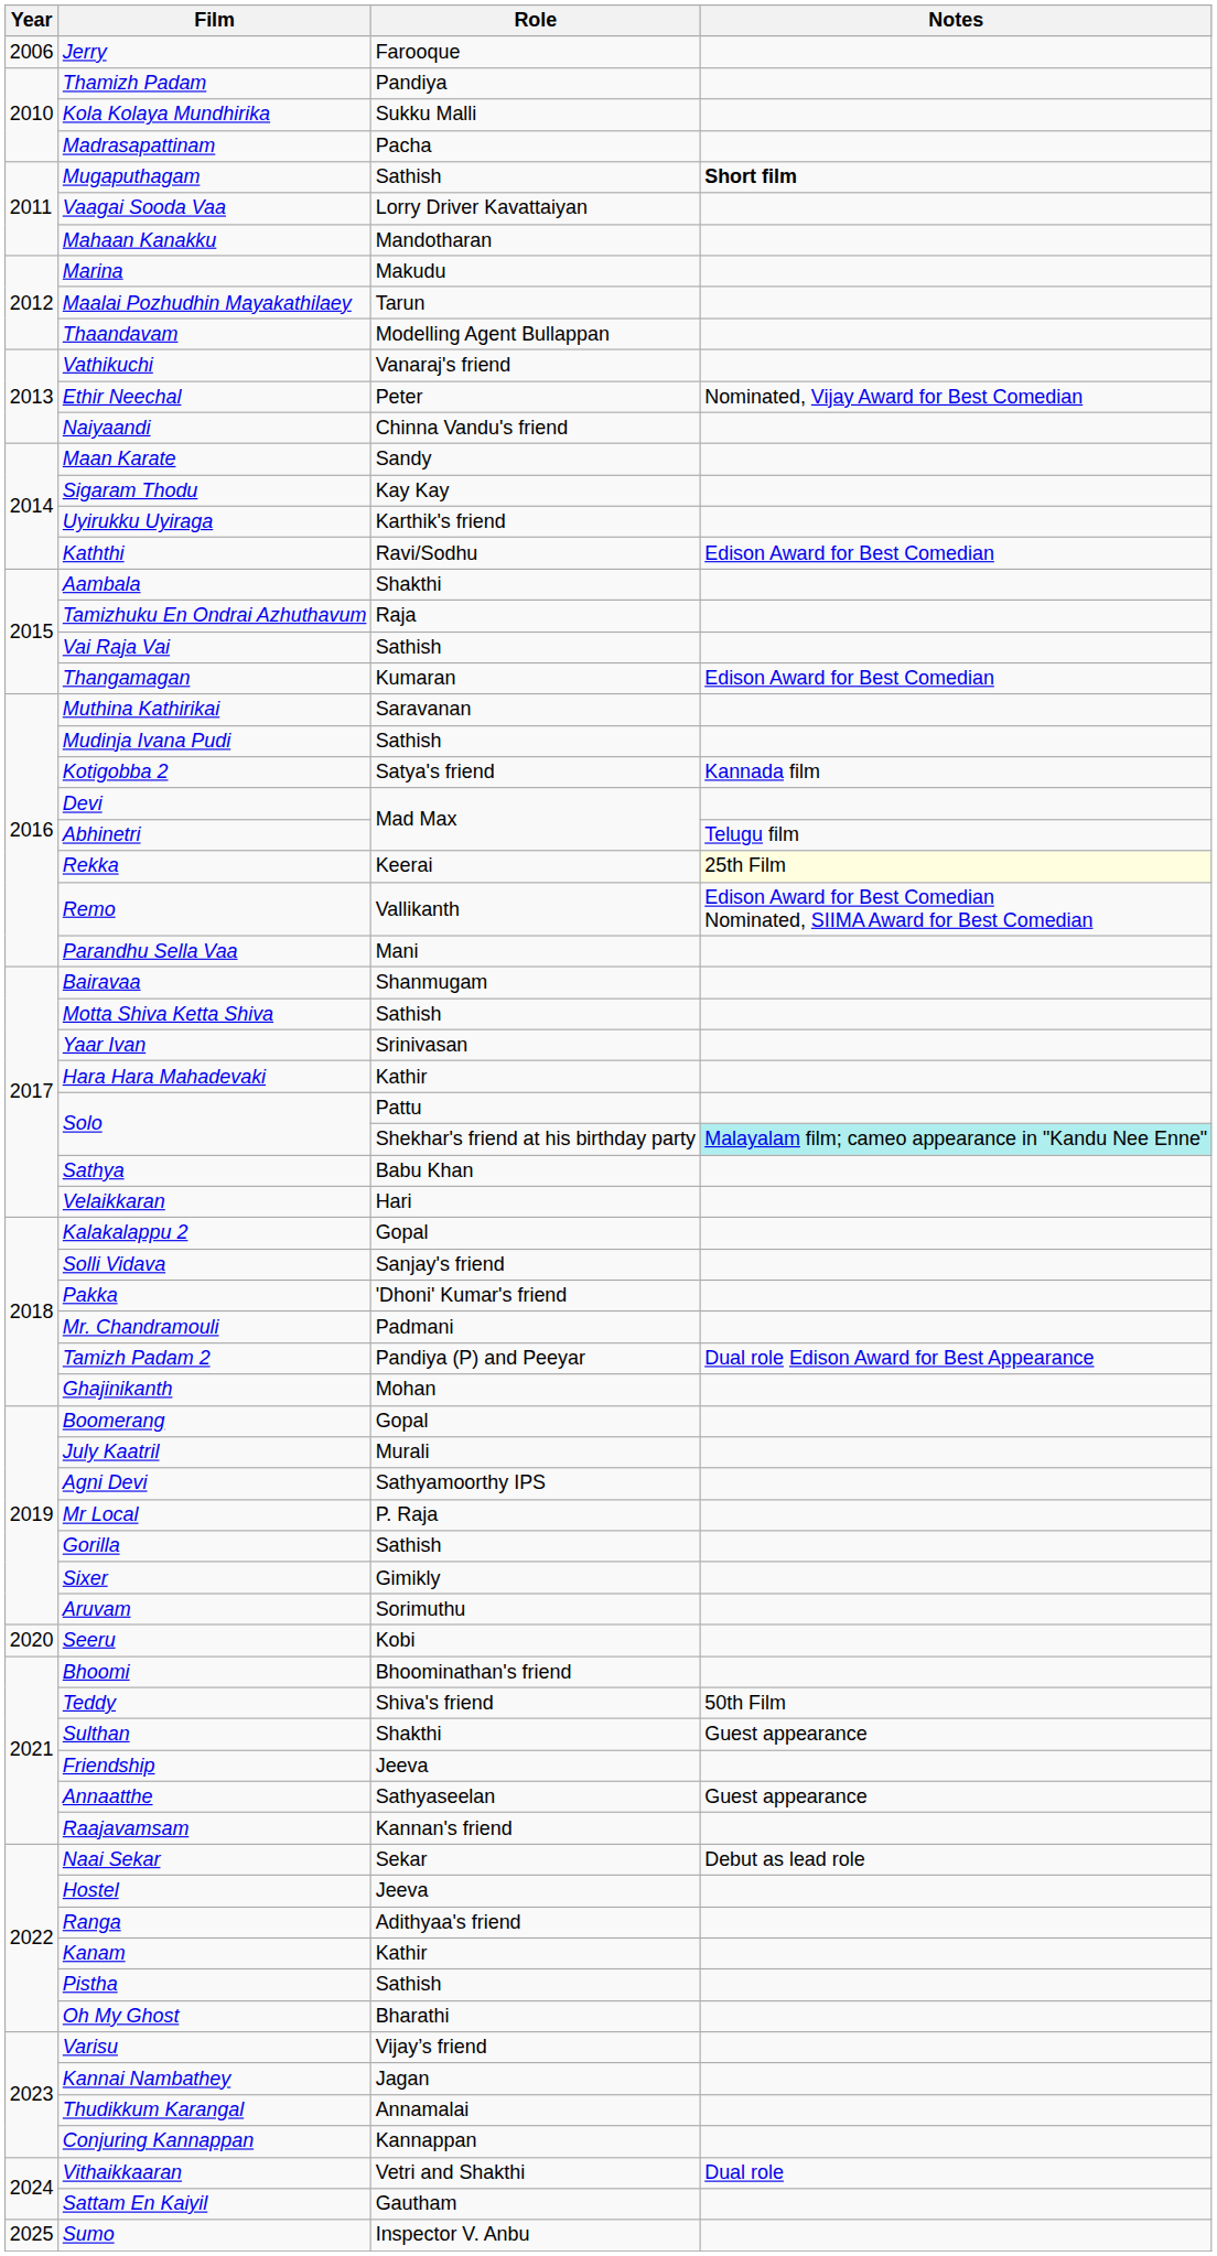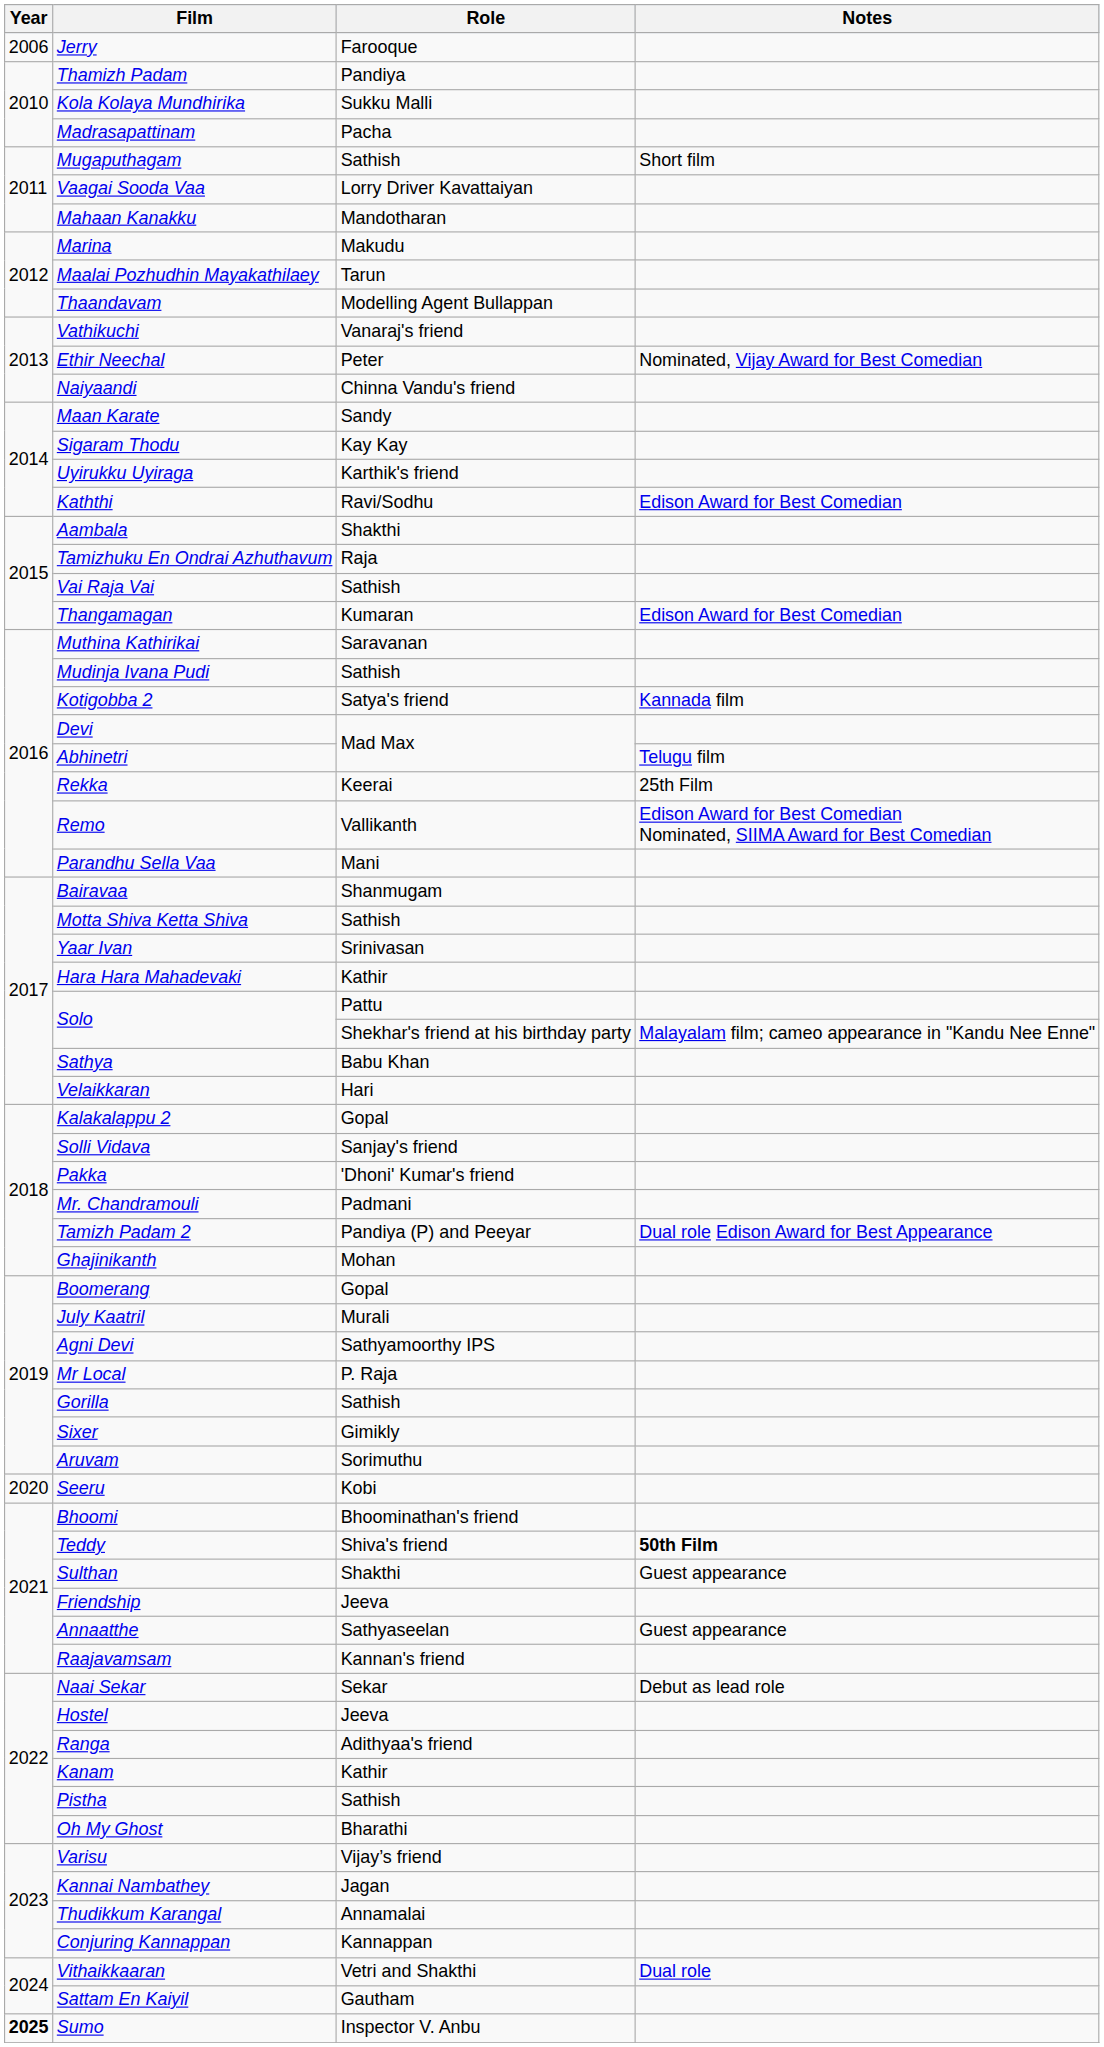Mugaputhagam | Notes: bold -> normal
Rekka | Notes: lightyellow background -> no background
Solo / Shekhar's friend at his birthday party | Notes: paleturquoise background -> no background
Teddy | Notes: normal -> bold
Sumo | Year: normal -> bold
